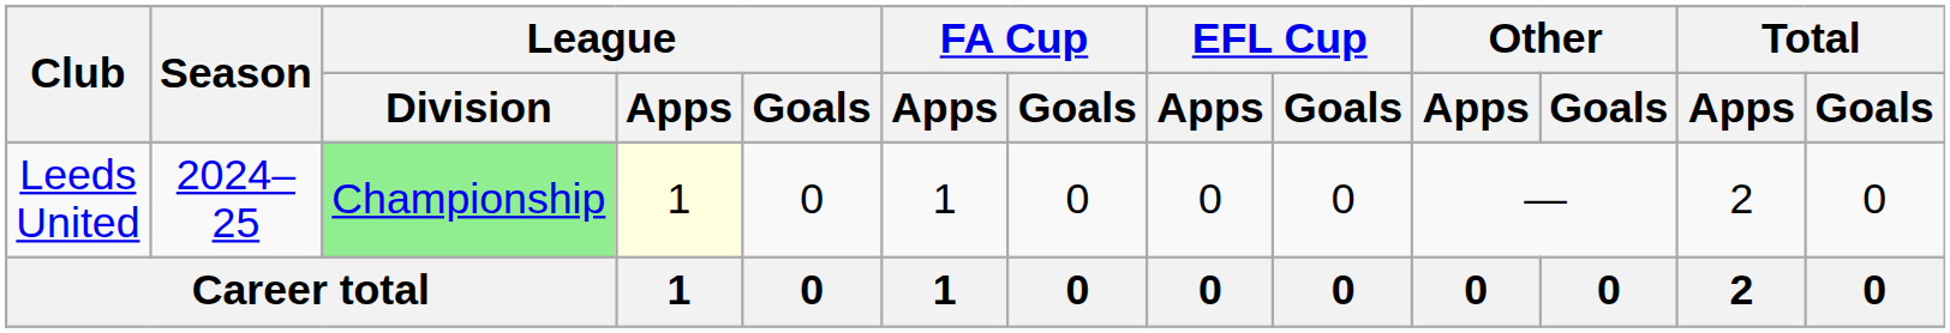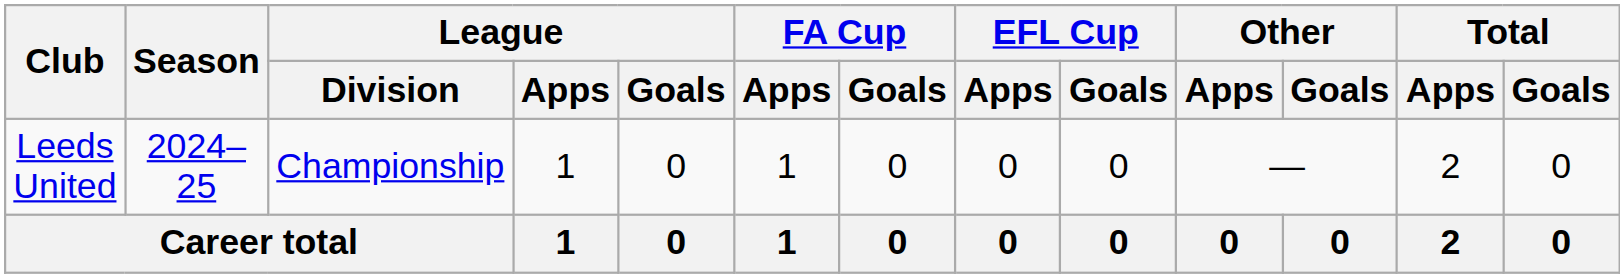Leeds United | League / Division: lightgreen background -> no background
Leeds United | League / Apps: lightyellow background -> no background
